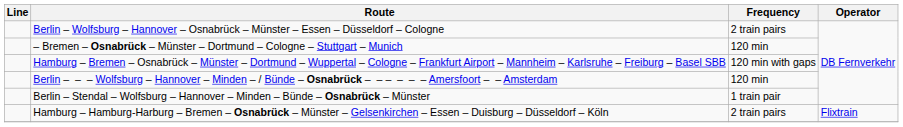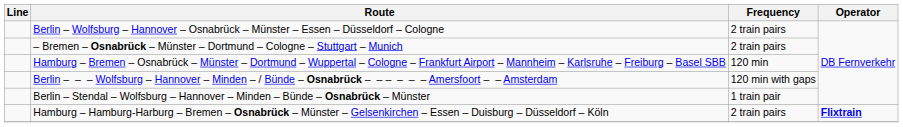row 3 | Frequency: 120 min -> 2 train pairs
row 4 | Frequency: 120 min with gaps -> 120 min
row 5 | Frequency: 120 min -> 120 min with gaps
row 7 | Operator: normal -> bold
